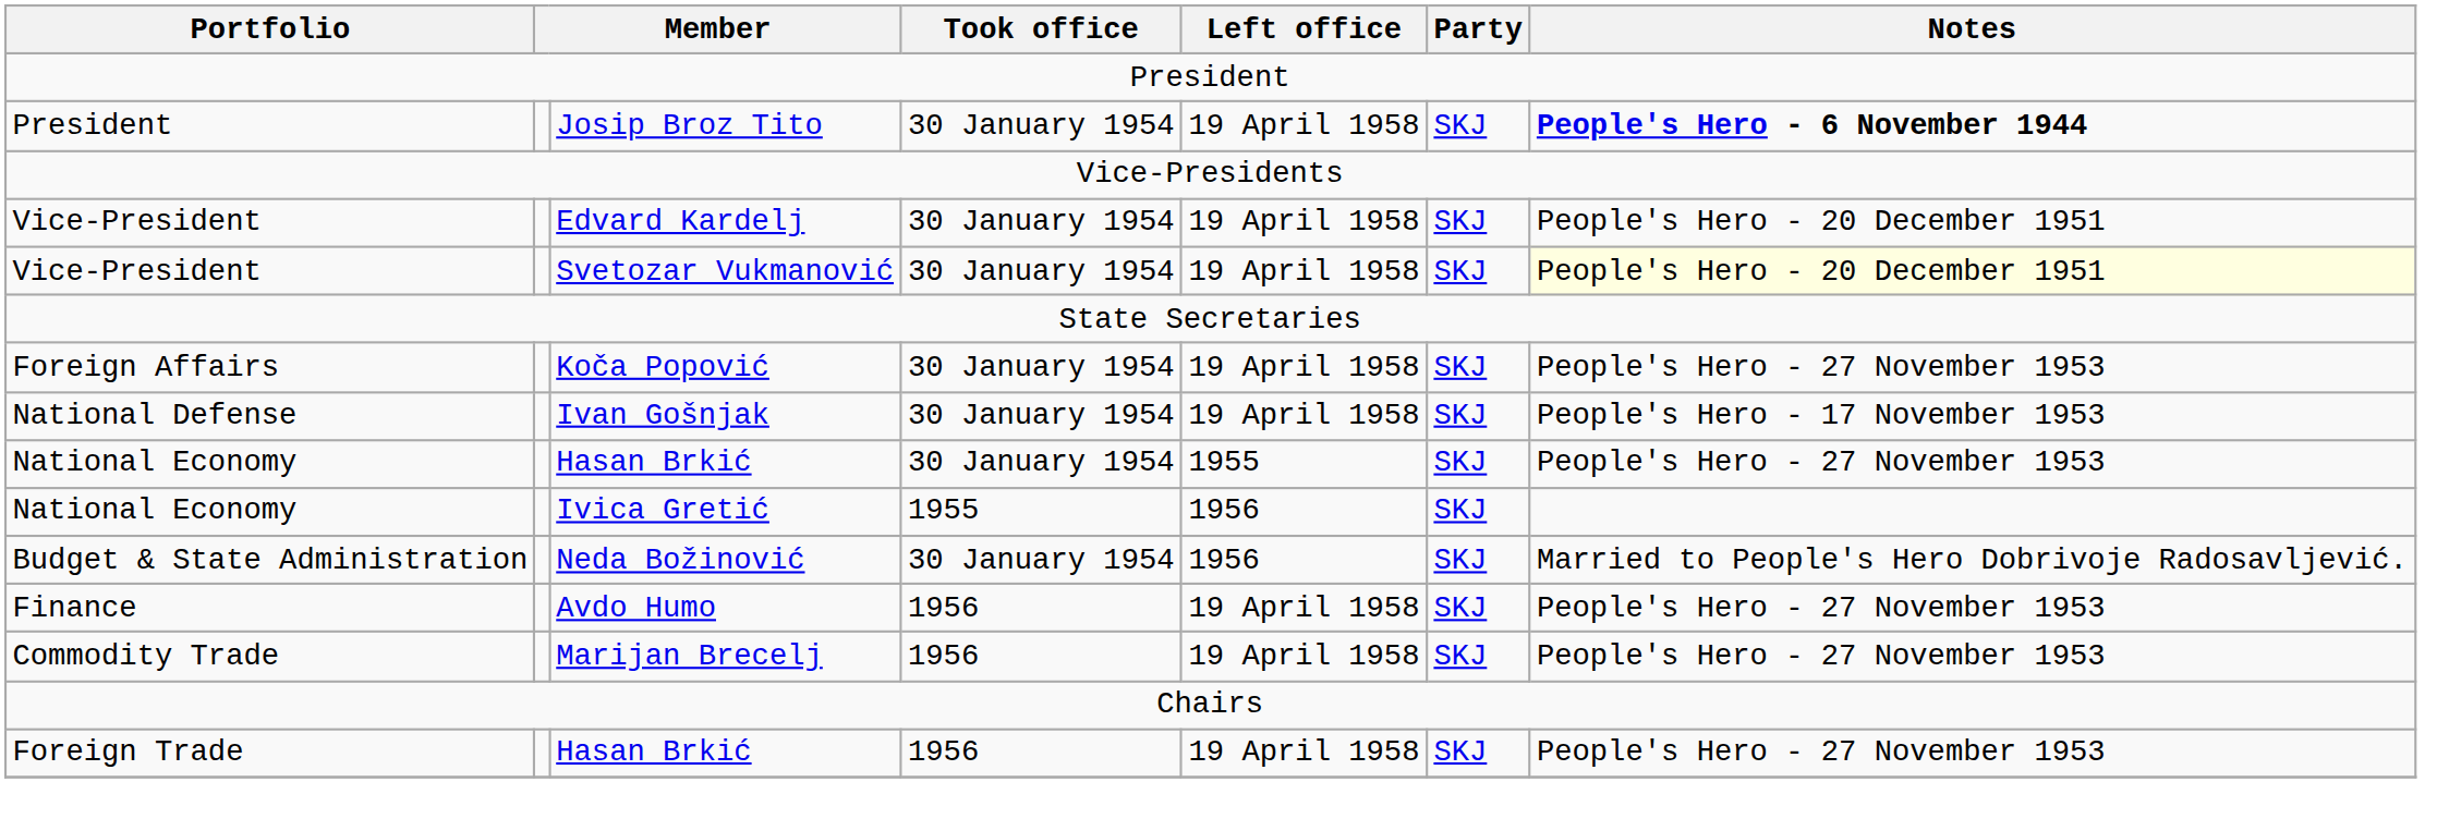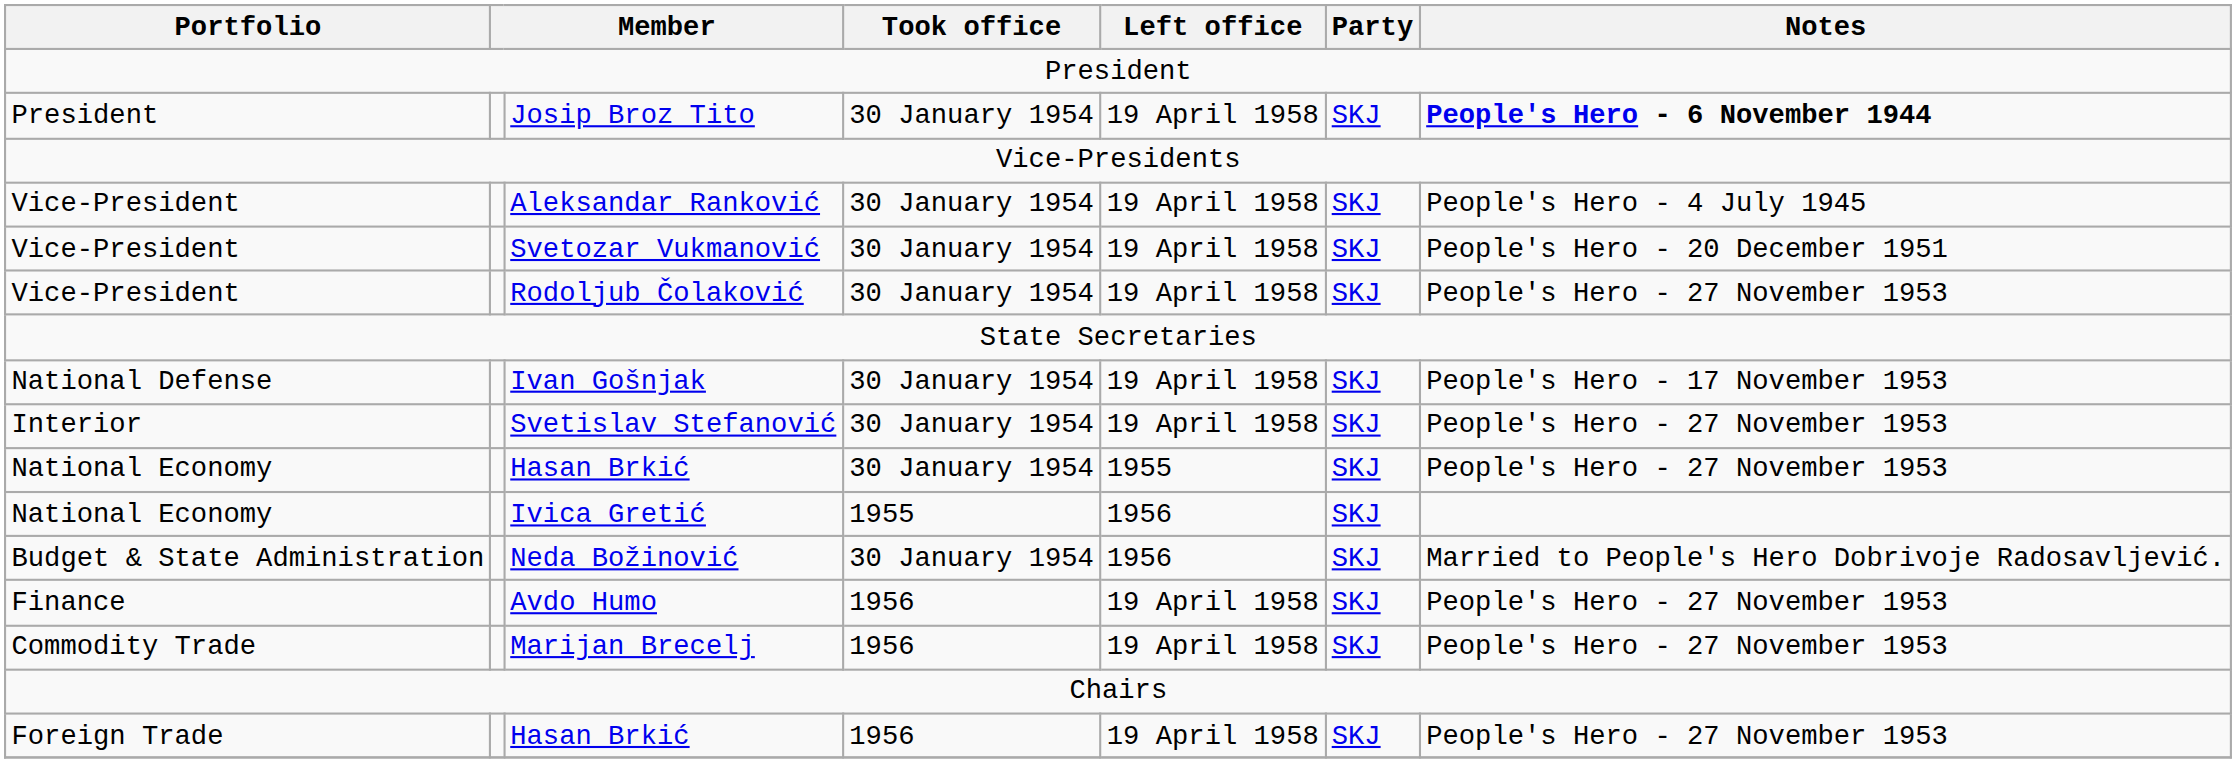- row: Vice-President | Edvard Kardelj | 30 January 1954 | 19 April 1958 | SKJ | People's Hero - 20 December 1951
+ row: Vice-President | Aleksandar Ranković | 30 January 1954 | 19 April 1958 | SKJ | People's Hero - 4 July 1945
Svetozar Vukmanović | Notes: lightyellow background -> no background
+ row: Vice-President | Rodoljub Čolaković | 30 January 1954 | 19 April 1958 | SKJ | People's Hero - 27 November 1953
- row: Foreign Affairs | Koča Popović | 30 January 1954 | 19 April 1958 | SKJ | People's Hero - 27 November 1953
+ row: Interior | Svetislav Stefanović | 30 January 1954 | 19 April 1958 | SKJ | People's Hero - 27 November 1953
